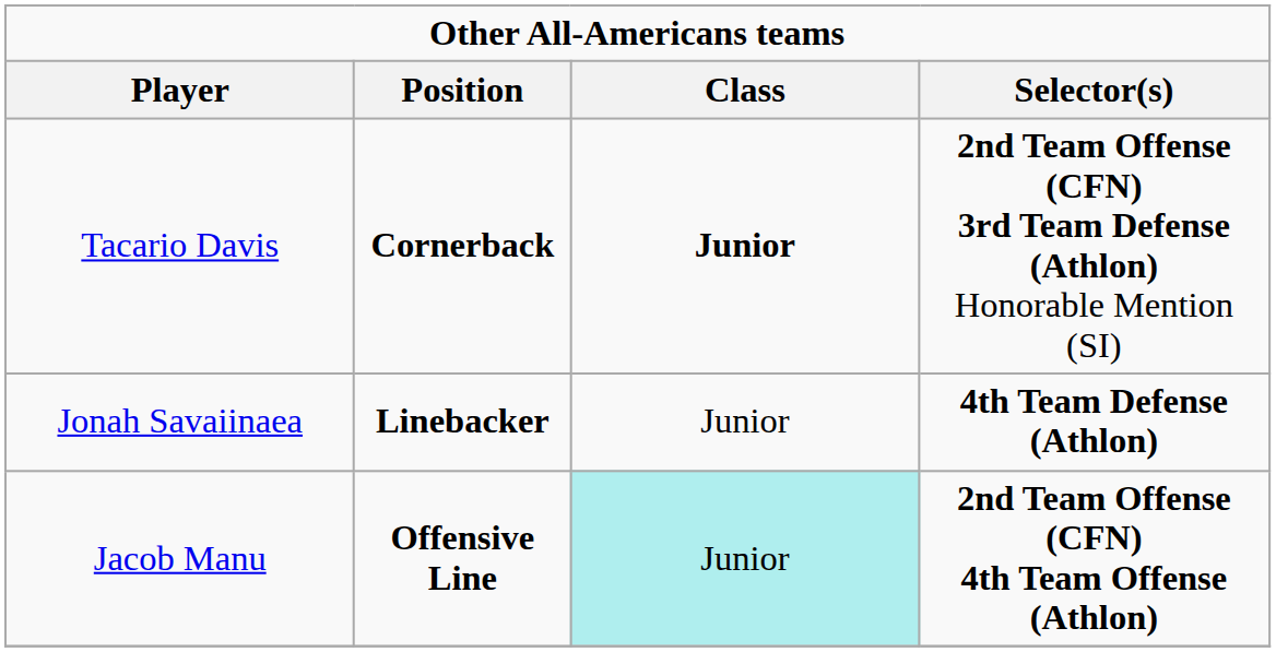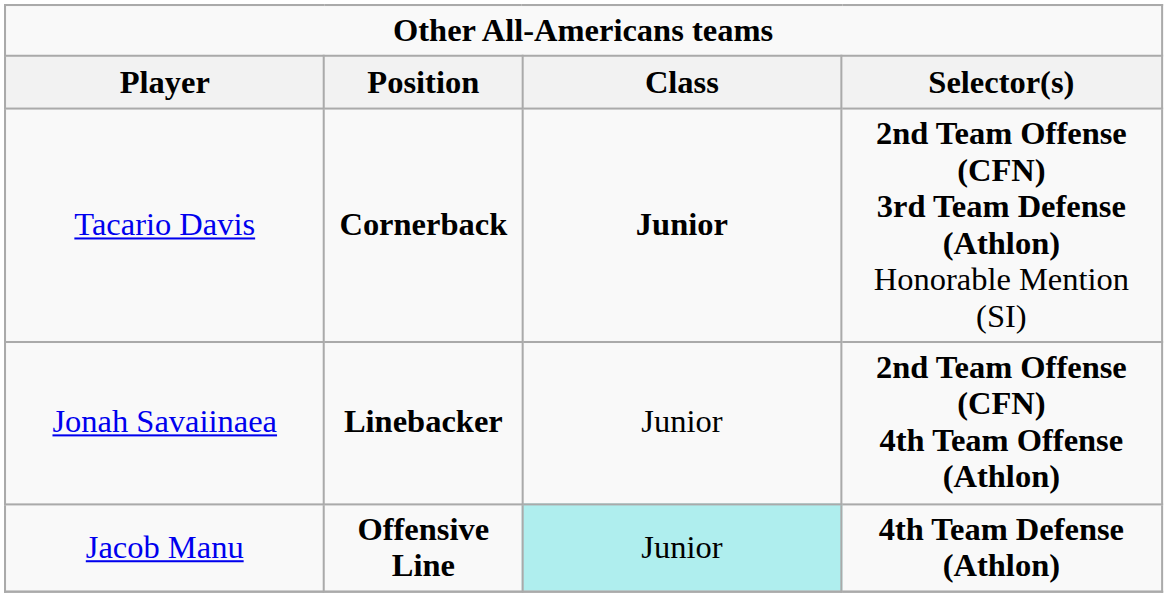Jonah Savaiinaea | Selector(s): 4th Team Defense (Athlon) -> 2nd Team Offense (CFN) 4th Team Offense (Athlon)
Jacob Manu | Selector(s): 2nd Team Offense (CFN) 4th Team Offense (Athlon) -> 4th Team Defense (Athlon)
